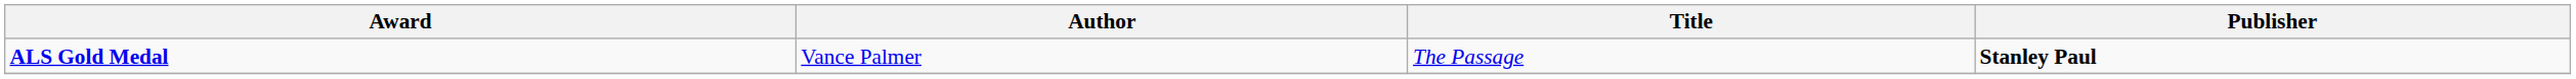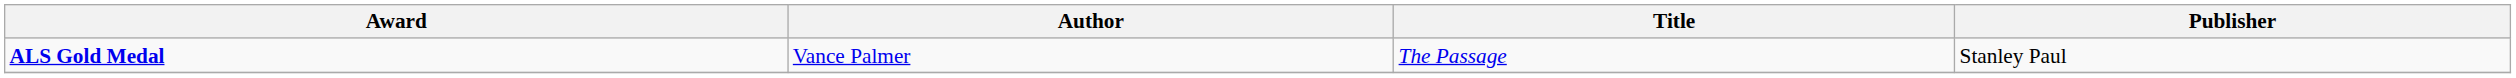ALS Gold Medal | Publisher: bold -> normal
